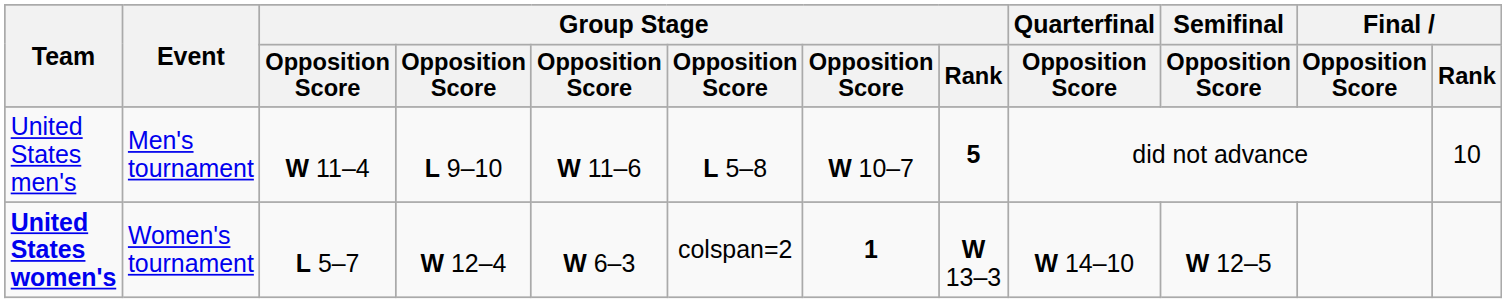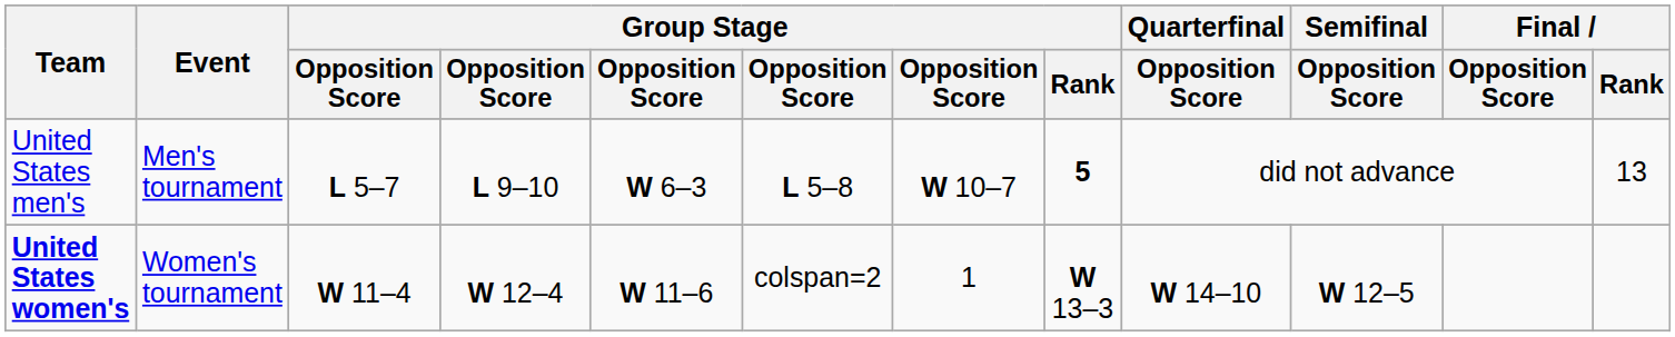United States men's | column 3: W 11–4 -> L 5–7
United States men's | column 5: W 11–6 -> W 6–3
United States men's | Final / Rank: 10 -> 13
United States women's | column 3: L 5–7 -> W 11–4
United States women's | column 5: W 6–3 -> W 11–6
United States women's | column 7: bold -> normal
